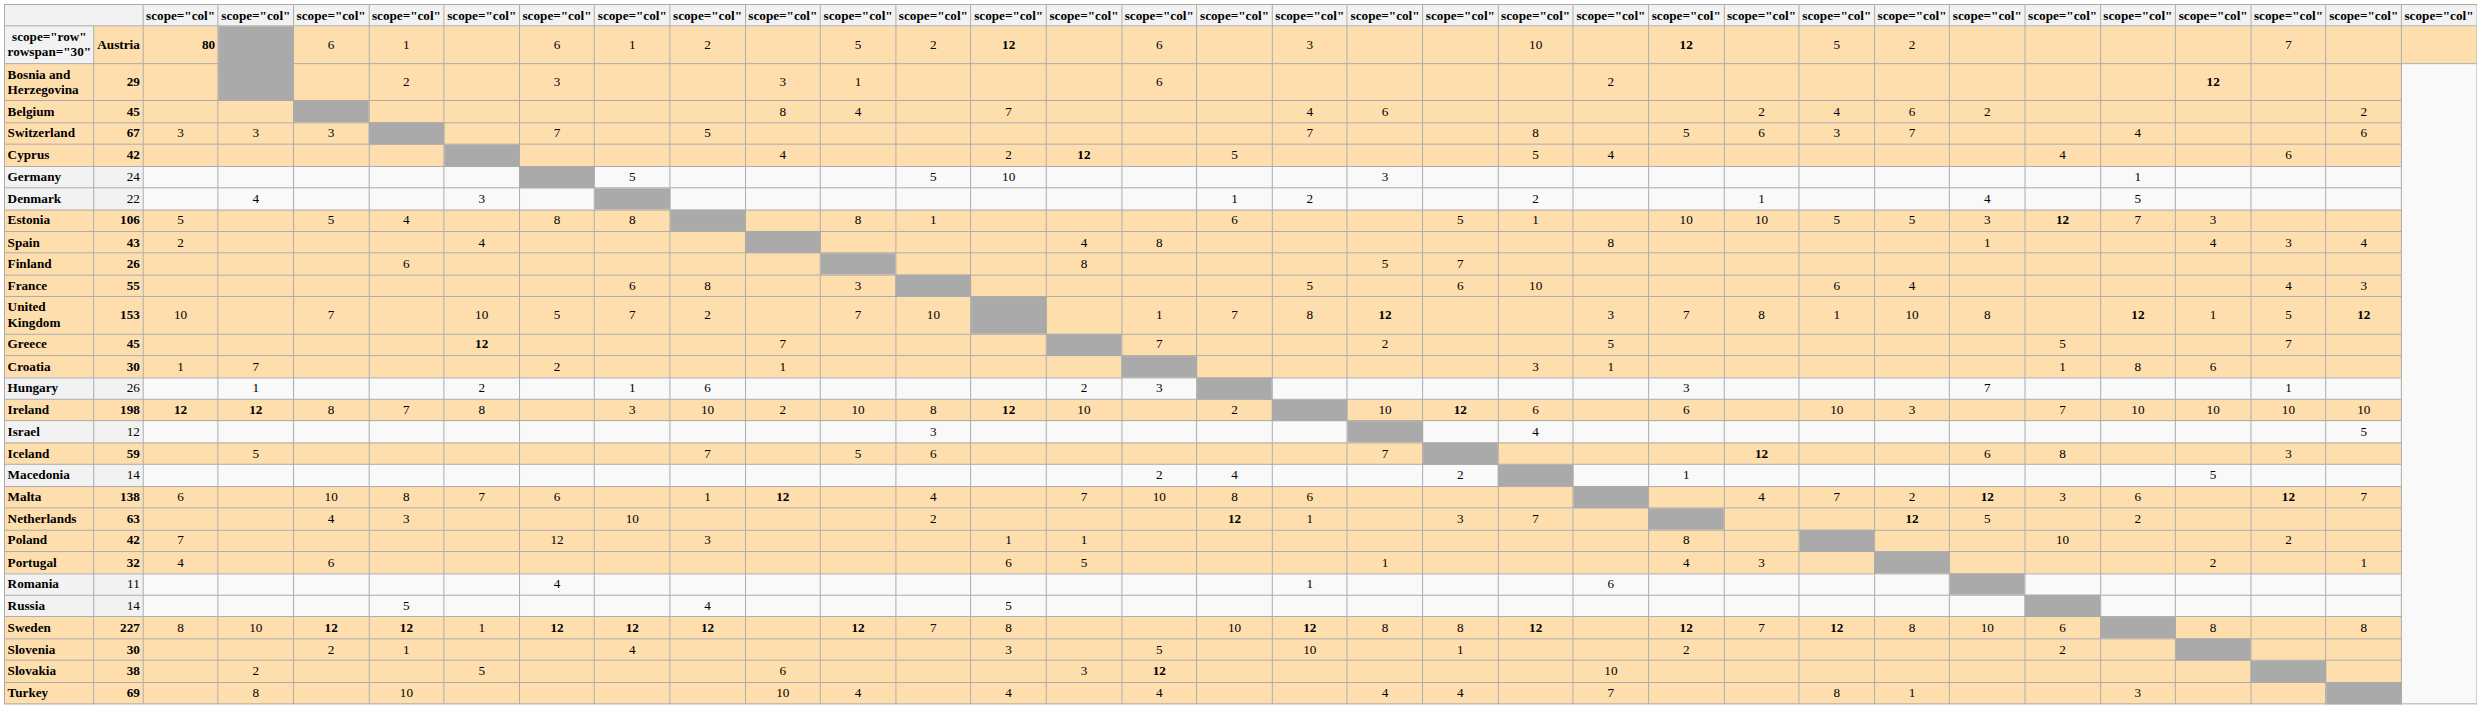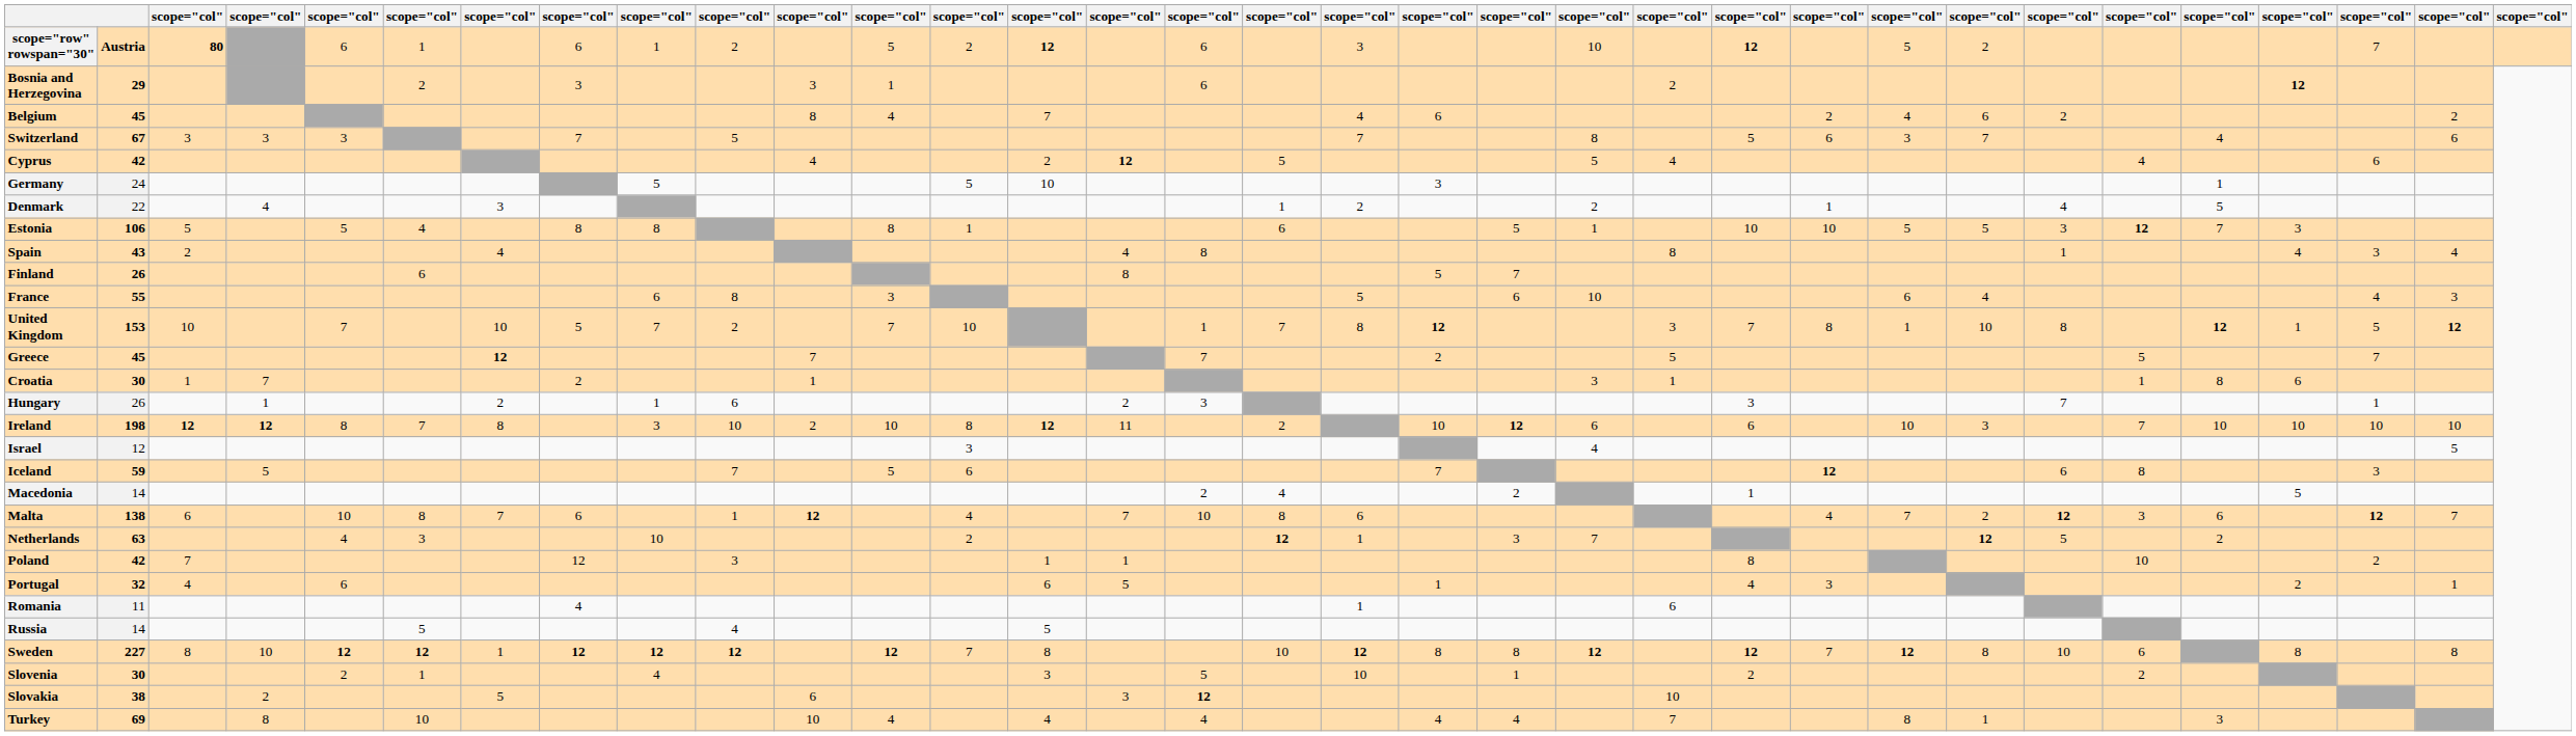Ireland | column 15: 10 -> 11
